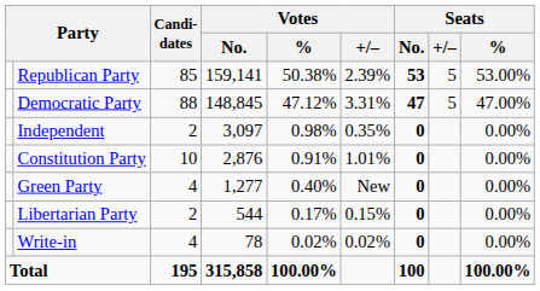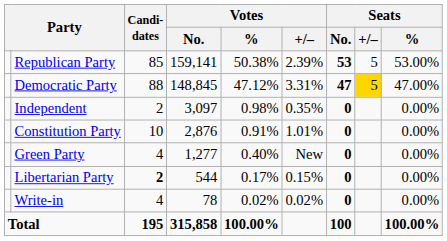Democratic Party | Seats / +/–: no background -> gold background
Libertarian Party | Candi- dates: normal -> bold
